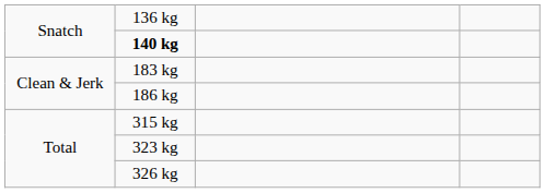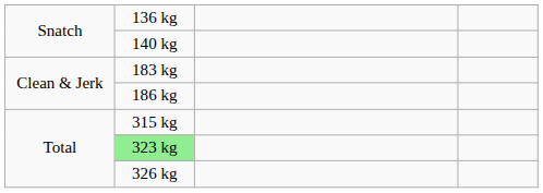140 kg | column 2: bold -> normal
323 kg | column 2: no background -> lightgreen background
